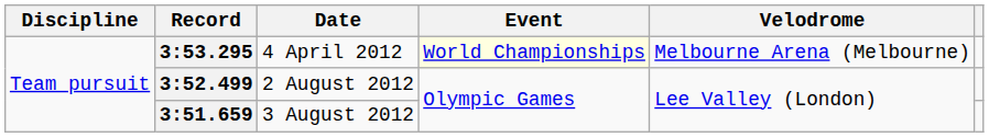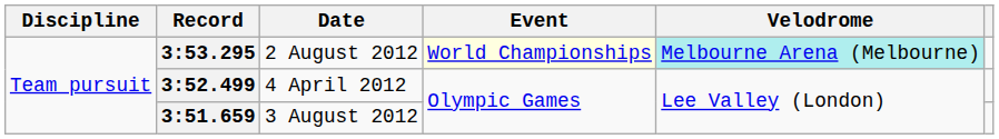3:53.295 | Date: 4 April 2012 -> 2 August 2012
3:53.295 | Velodrome: no background -> paleturquoise background
3:52.499 | Date: 2 August 2012 -> 4 April 2012
